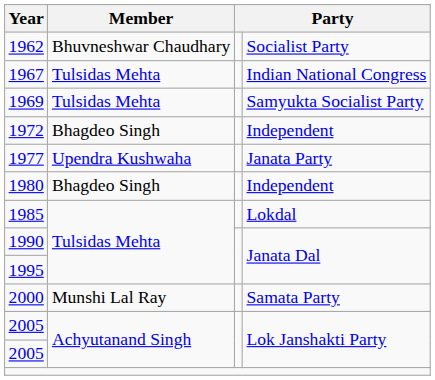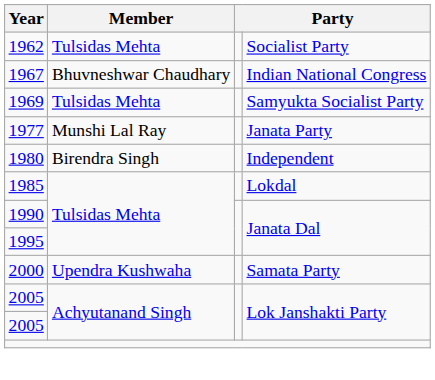1962 | Member: Bhuvneshwar Chaudhary -> Tulsidas Mehta
1967 | Member: Tulsidas Mehta -> Bhuvneshwar Chaudhary
- row: 1972 | Bhagdeo Singh | Independent
1977 | Member: Upendra Kushwaha -> Munshi Lal Ray
1980 | Member: Bhagdeo Singh -> Birendra Singh
2000 | Member: Munshi Lal Ray -> Upendra Kushwaha
